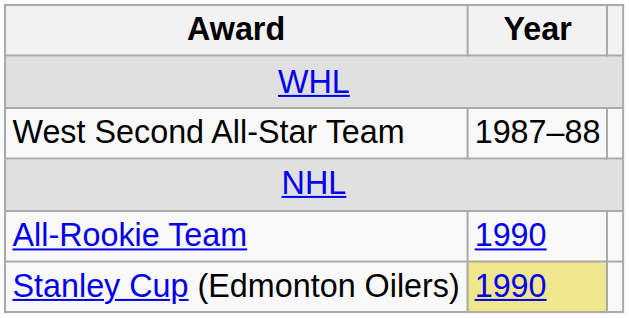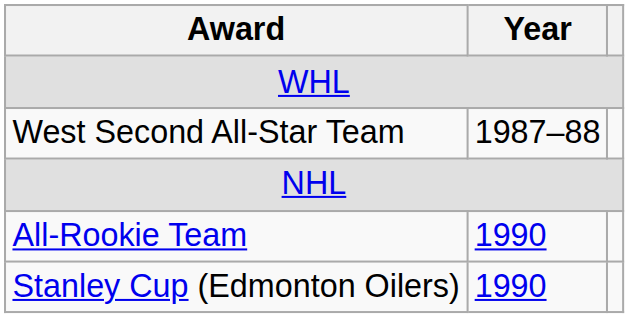Stanley Cup (Edmonton Oilers) | Year: khaki background -> no background
